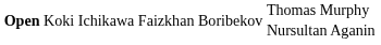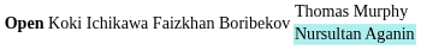row 2 | column 4: no background -> paleturquoise background
